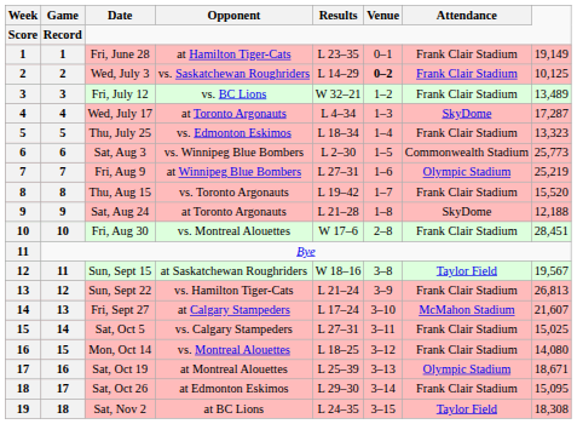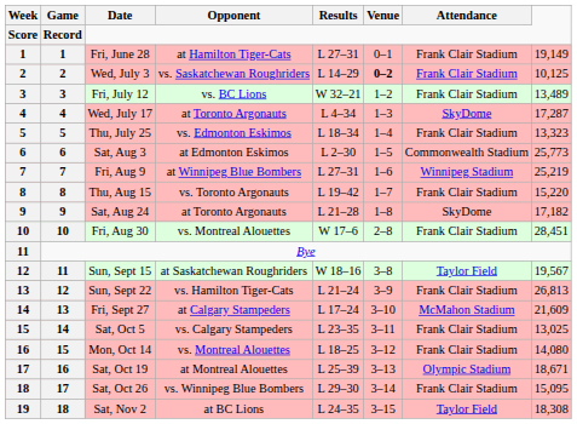Fri, June 28 | Results: L 23–35 -> L 27–31
Sat, Aug 3 | Opponent: vs. Winnipeg Blue Bombers -> at Edmonton Eskimos
Fri, Aug 9 | Attendance: Olympic Stadium -> Winnipeg Stadium
Thu, Aug 15 | column 8: 15,520 -> 15,220
Sat, Aug 24 | column 8: 12,188 -> 17,182
Fri, Sept 27 | column 8: 21,607 -> 21,609
Sat, Oct 5 | Results: L 27–31 -> L 23–35
Sat, Oct 5 | column 8: 15,025 -> 13,025
Sat, Oct 26 | Opponent: at Edmonton Eskimos -> vs. Winnipeg Blue Bombers
